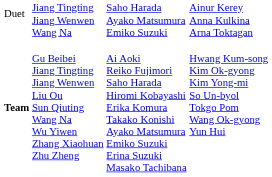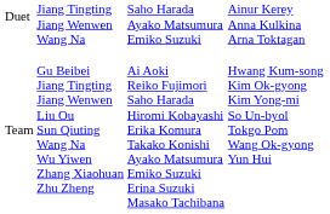Team | column 1: bold -> normal
